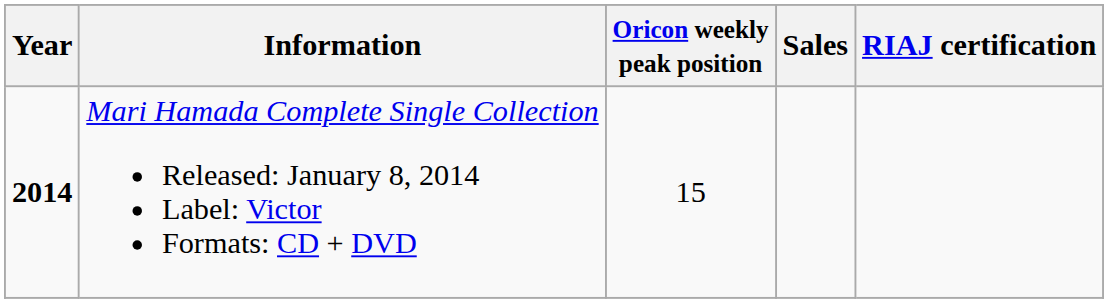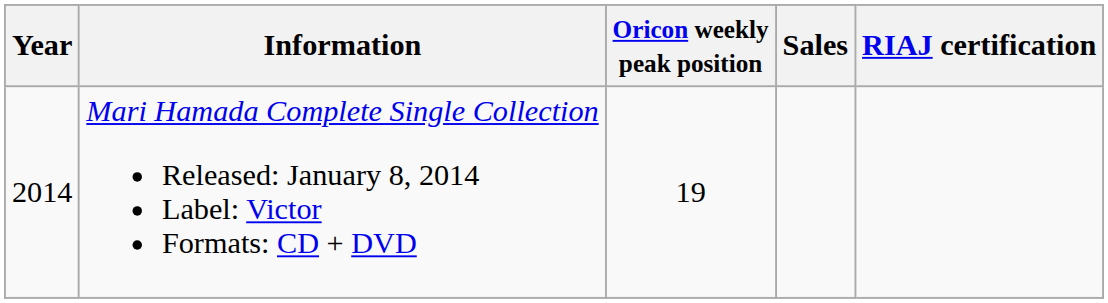row 2 | Year: bold -> normal
row 2 | Oricon weekly peak position: 15 -> 19
